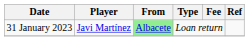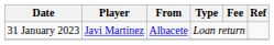31 January 2023 | From: lightgreen background -> no background
